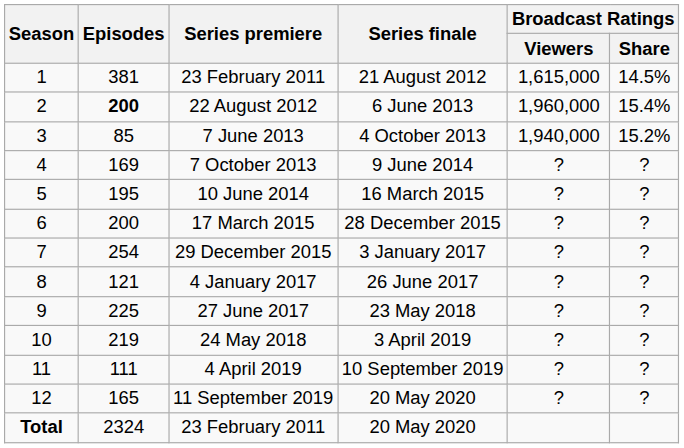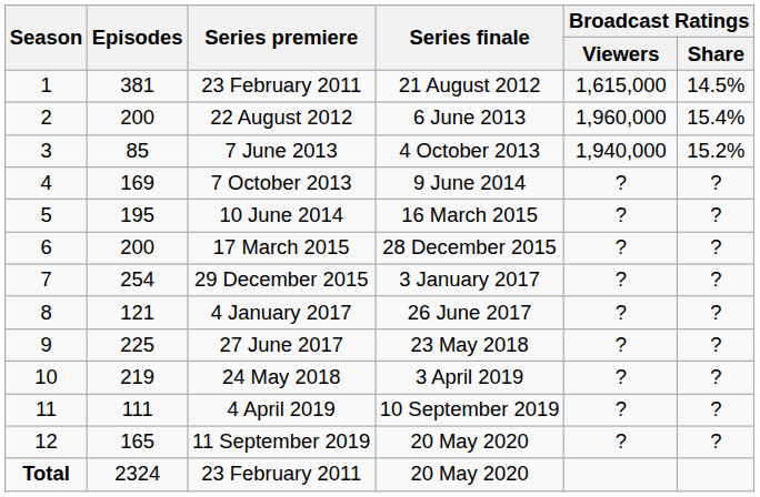22 August 2012 | Episodes: bold -> normal
